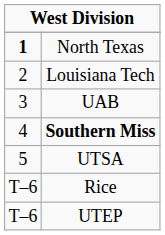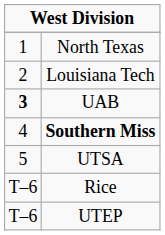North Texas | column 1: bold -> normal
UAB | column 1: normal -> bold
